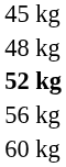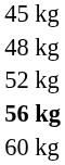52 kg | column 1: bold -> normal
56 kg | column 1: normal -> bold
